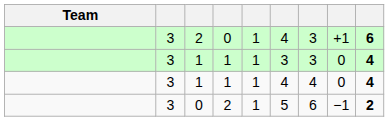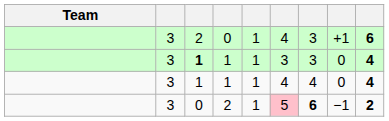row 3 | column 3: normal -> bold
row 5 | column 6: no background -> pink background
row 5 | column 7: normal -> bold
